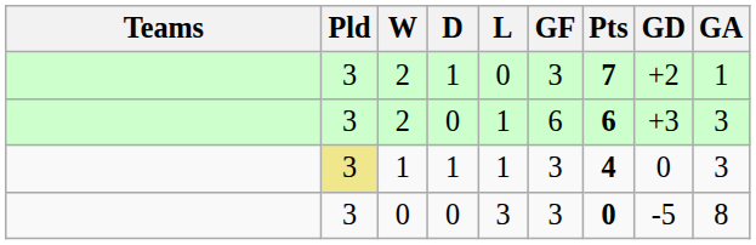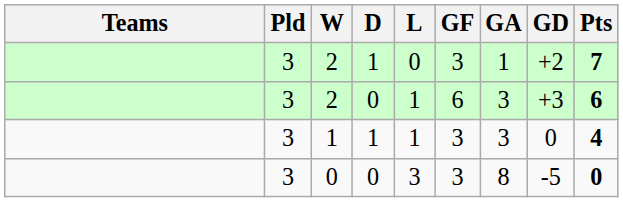columns swapped: GA <-> Pts
row 4 | Pld: khaki background -> no background
